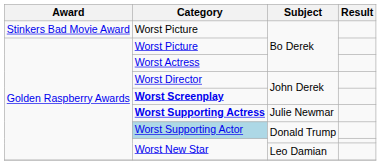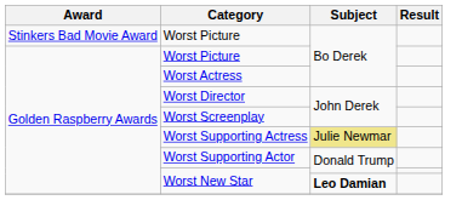Worst Screenplay | Category: bold -> normal
Worst Supporting Actress | Category: bold -> normal
Worst Supporting Actress | Subject: no background -> khaki background
Worst Supporting Actor | Category: lightblue background -> no background
Worst New Star / Leo Damian | Subject: normal -> bold
